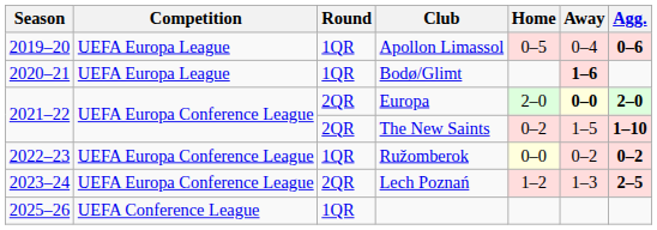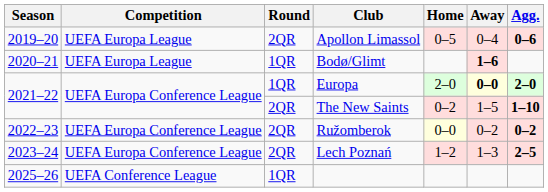Apollon Limassol | Round: 1QR -> 2QR
Europa | Round: 2QR -> 1QR
Ružomberok | Round: 1QR -> 2QR
